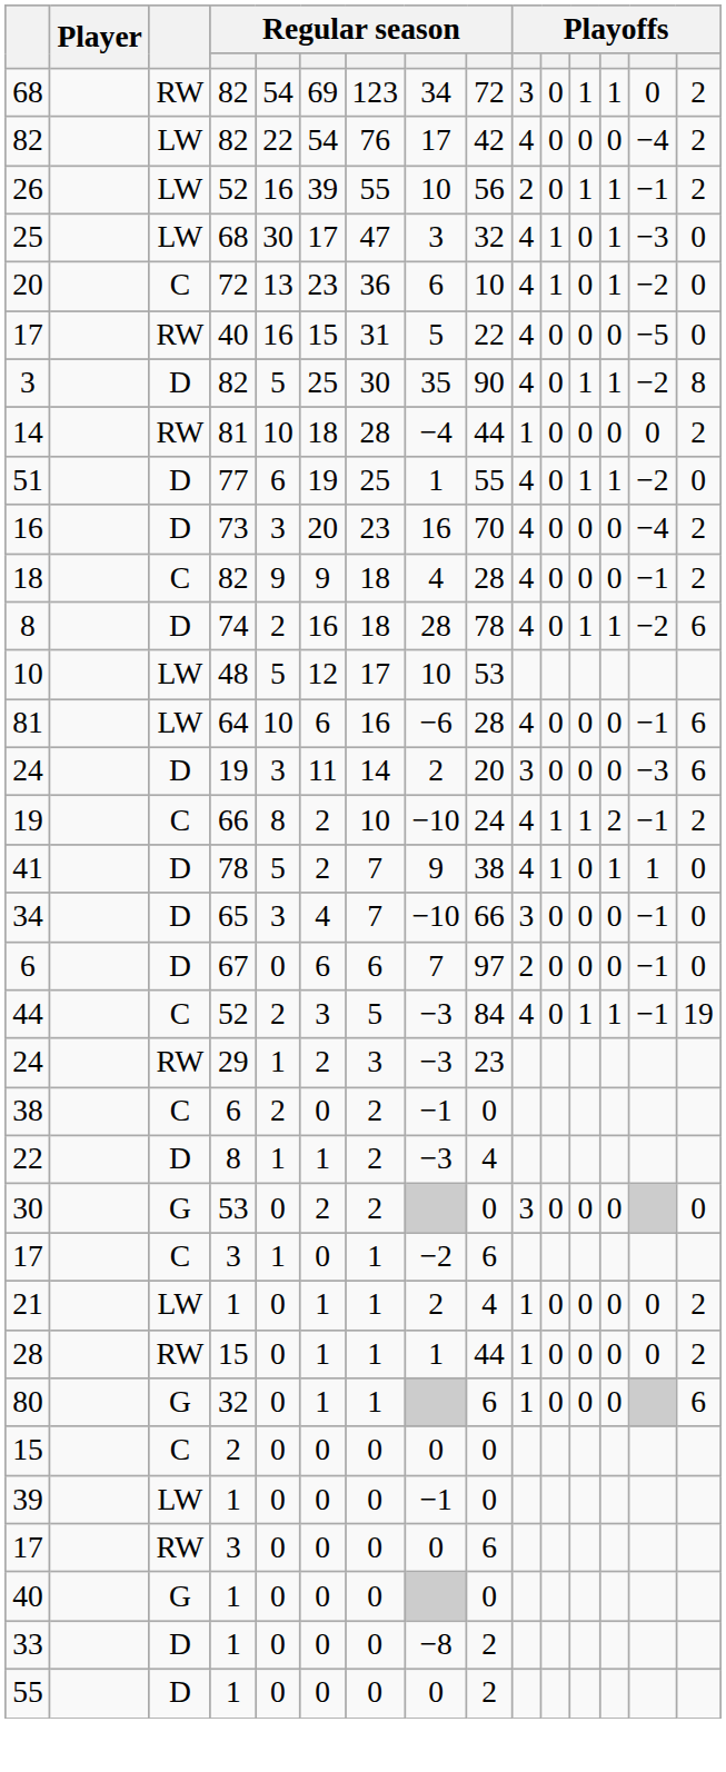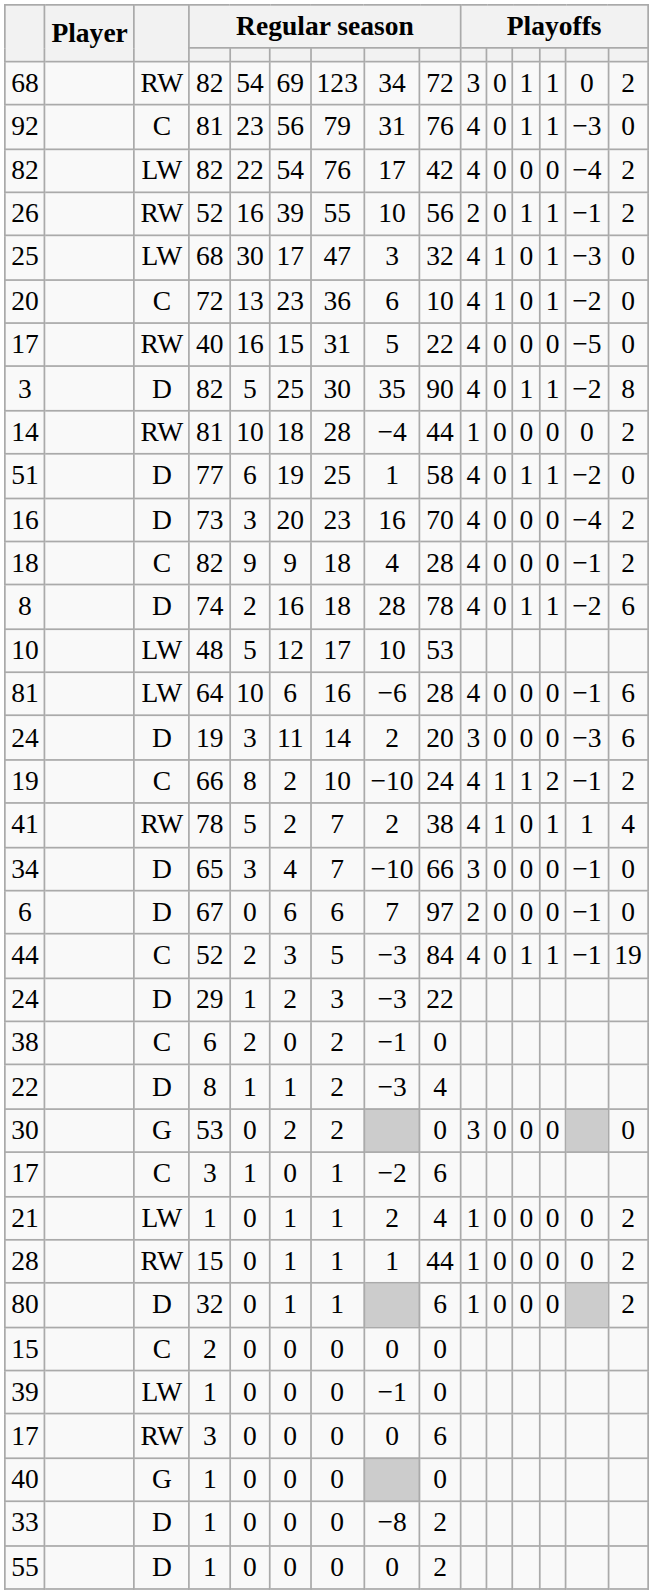+ row: 92 | C | 81 | 23 | 56 | 79 | 31 | 76 | 4 | 0 | 1 | 1 | −3 | 0
26 | column 3: LW -> RW
51 | column 9: 55 -> 58
41 | column 3: D -> RW
41 | column 8: 9 -> 2
41 | column 15: 0 -> 4
24 / 29 | column 3: RW -> D
24 / 29 | column 9: 23 -> 22
80 | column 3: G -> D
80 | column 15: 6 -> 2
